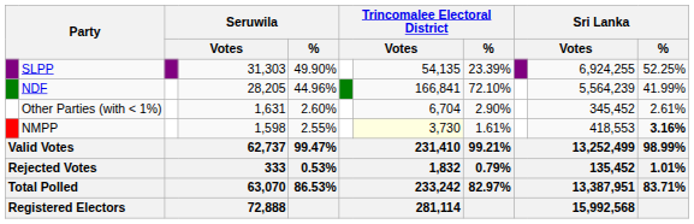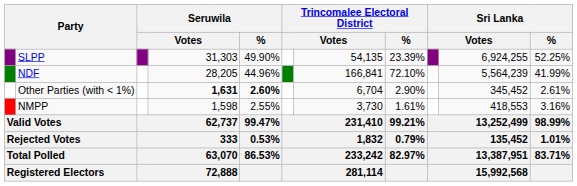Other Parties (with < 1%) | column 4: normal -> bold
Other Parties (with < 1%) | Seruwila / %: normal -> bold
NMPP | column 7: lightyellow background -> no background
NMPP | Sri Lanka / %: bold -> normal
